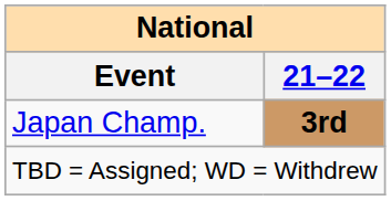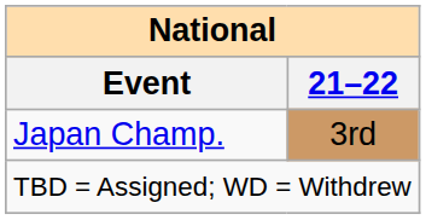Japan Champ. | 21–22: bold -> normal
